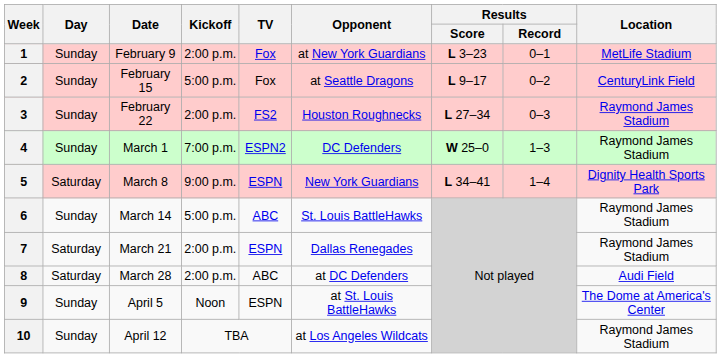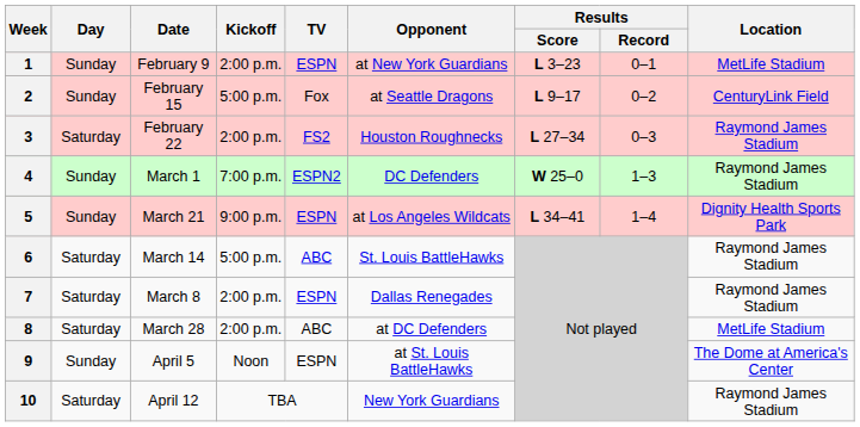1 | TV: Fox -> ESPN
3 | Day: Sunday -> Saturday
5 | Day: Saturday -> Sunday
5 | Date: March 8 -> March 21
5 | Opponent: New York Guardians -> at Los Angeles Wildcats
6 | Day: Sunday -> Saturday
7 | Date: March 21 -> March 8
8 | Location: Audi Field -> MetLife Stadium
10 | Day: Sunday -> Saturday
10 | Opponent: at Los Angeles Wildcats -> New York Guardians
